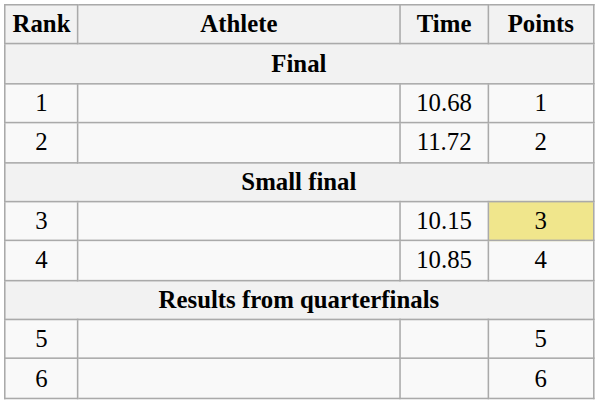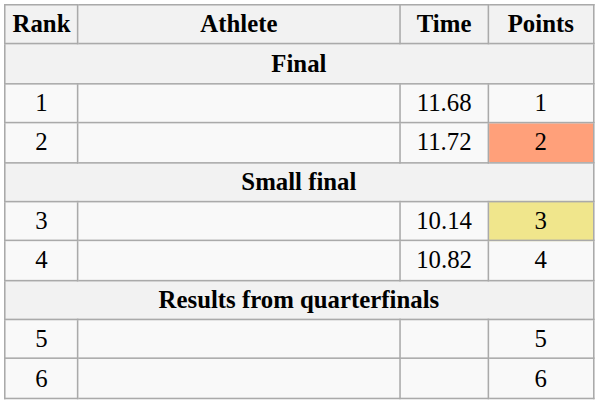row 3 | Time: 10.68 -> 11.68
row 4 | Points: no background -> lightsalmon background
row 6 | Time: 10.15 -> 10.14
row 7 | Time: 10.85 -> 10.82
